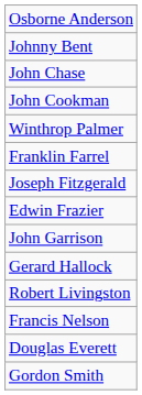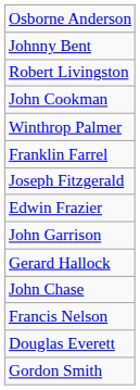row 3 | column 1: John Chase -> Robert Livingston
row 11 | column 1: Robert Livingston -> John Chase
